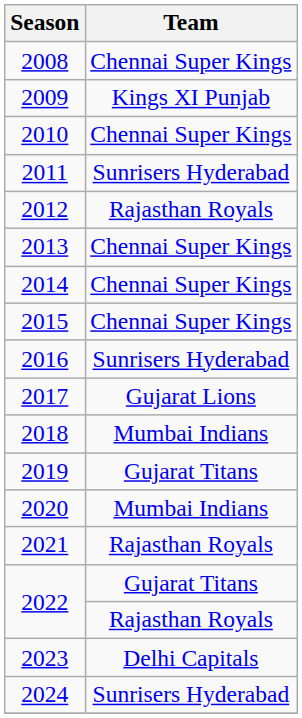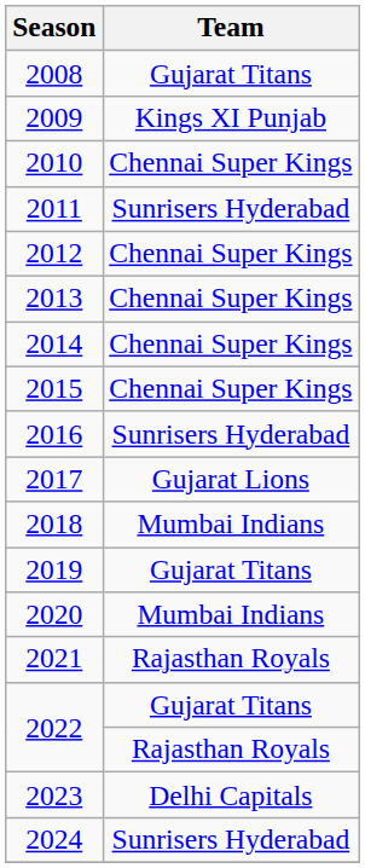row 2 | Team: Chennai Super Kings -> Gujarat Titans
row 6 | Team: Rajasthan Royals -> Chennai Super Kings
